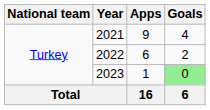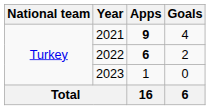2021 | Apps: normal -> bold
2022 | Apps: normal -> bold
2023 | Goals: lightgreen background -> no background
